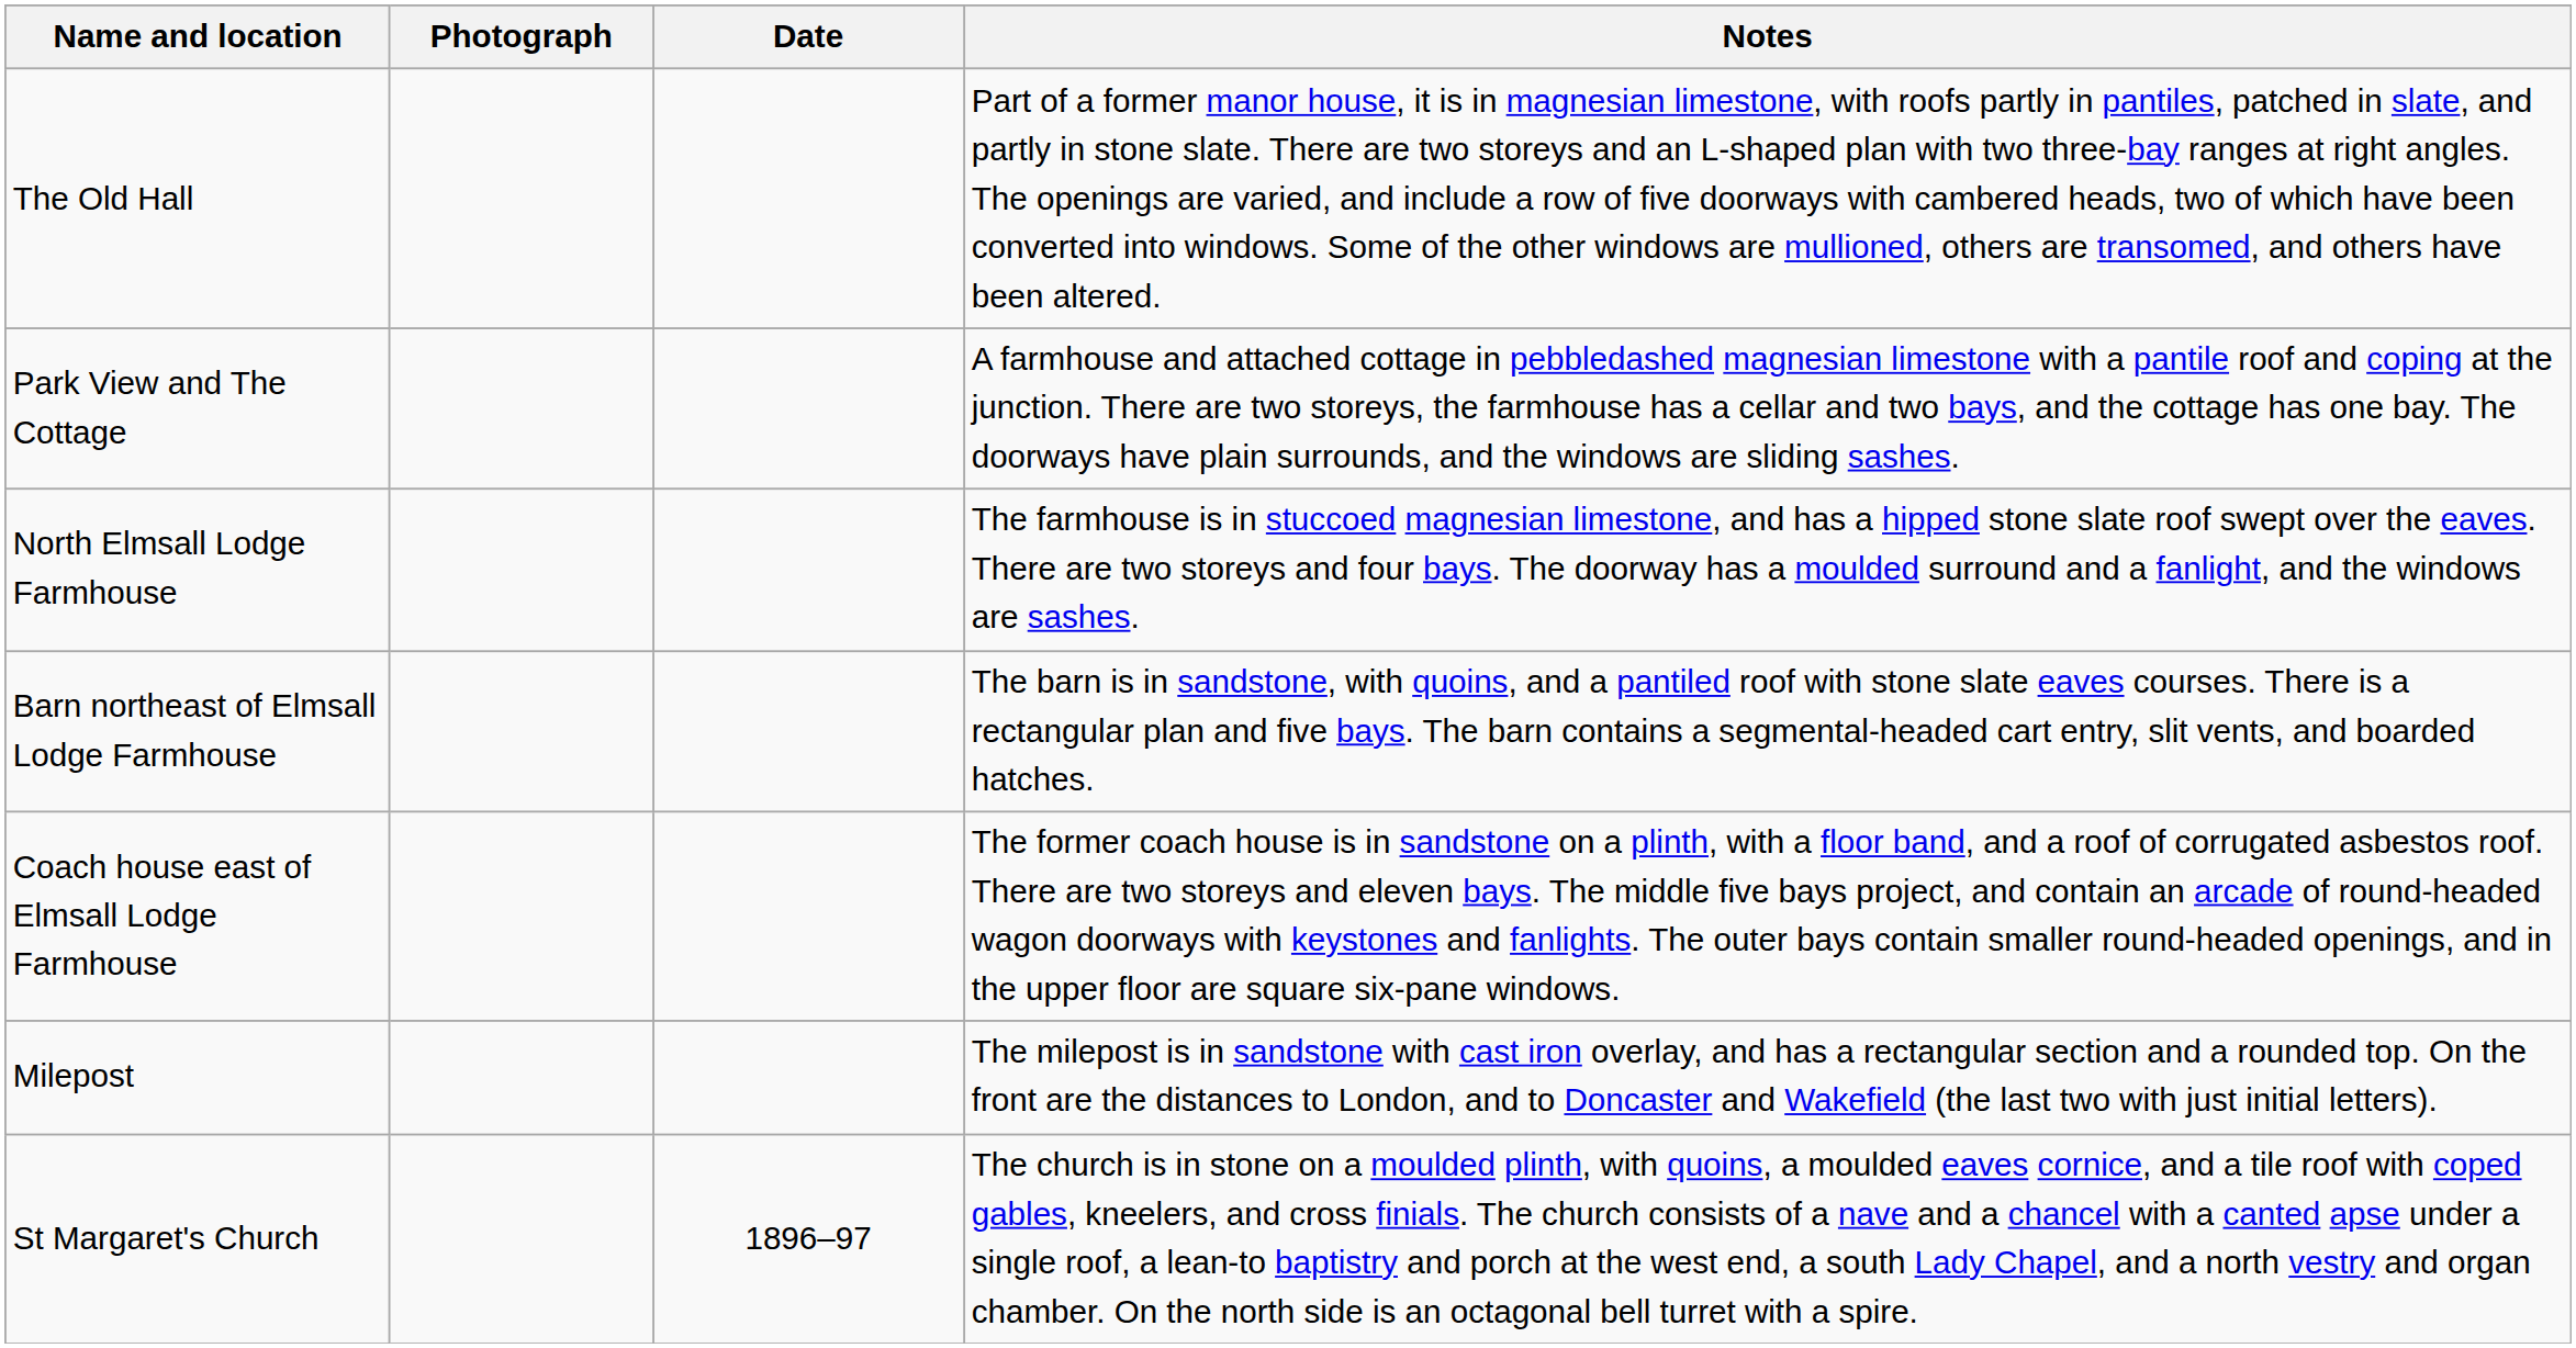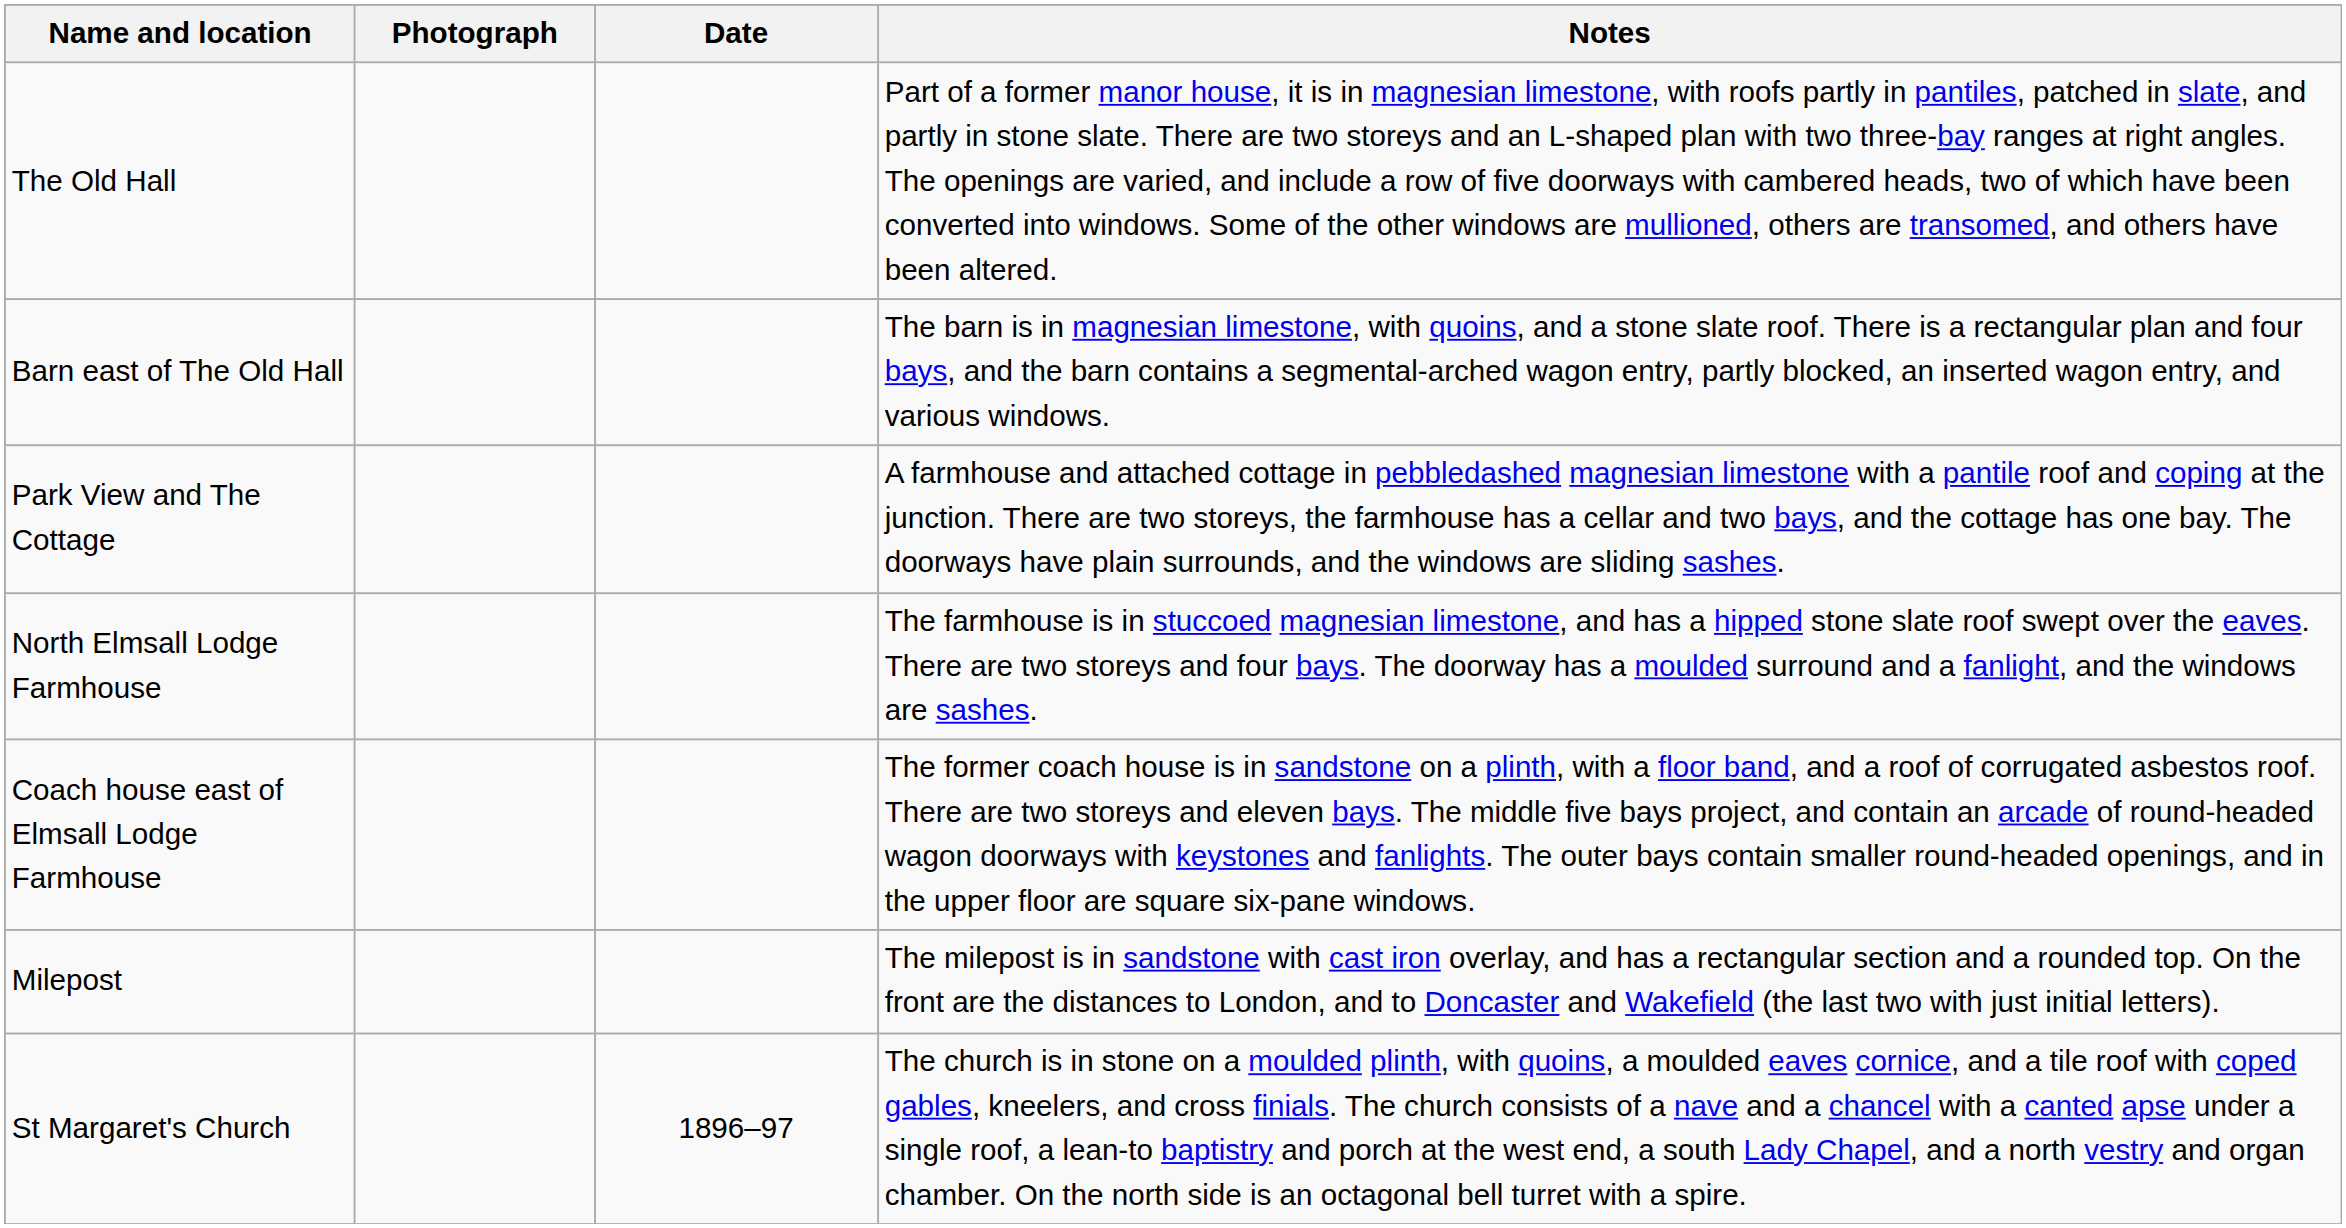+ row: Barn east of The Old Hall | The barn is in magnesian limestone, with quoins, and a stone slate roof. There is a rectangular plan and four bays, and the barn contains a segmental-arched wagon entry, partly blocked, an inserted wagon entry, and various windows.
- row: Barn northeast of Elmsall Lodge Farmhouse | The barn is in sandstone, with quoins, and a pantiled roof with stone slate eaves courses. There is a rectangular plan and five bays. The barn contains a segmental-headed cart entry, slit vents, and boarded hatches.
